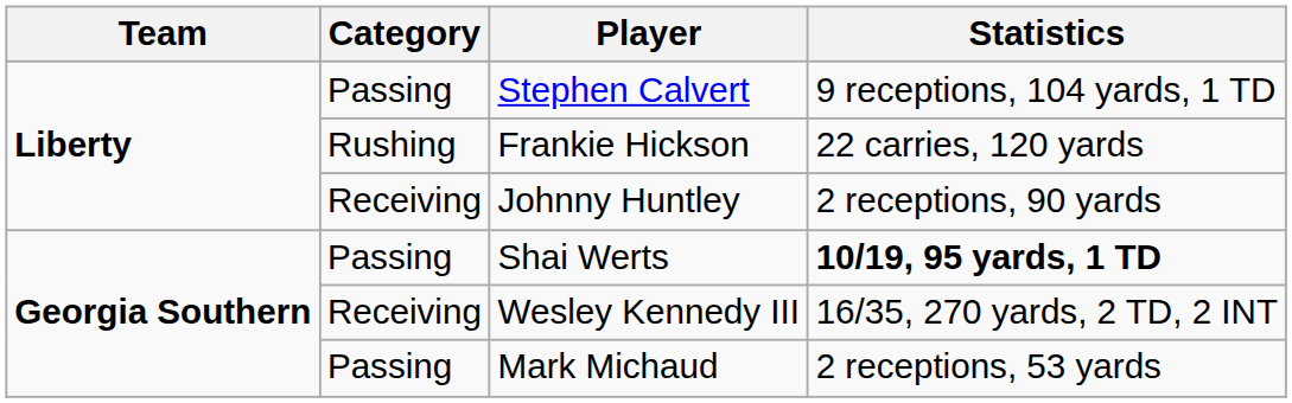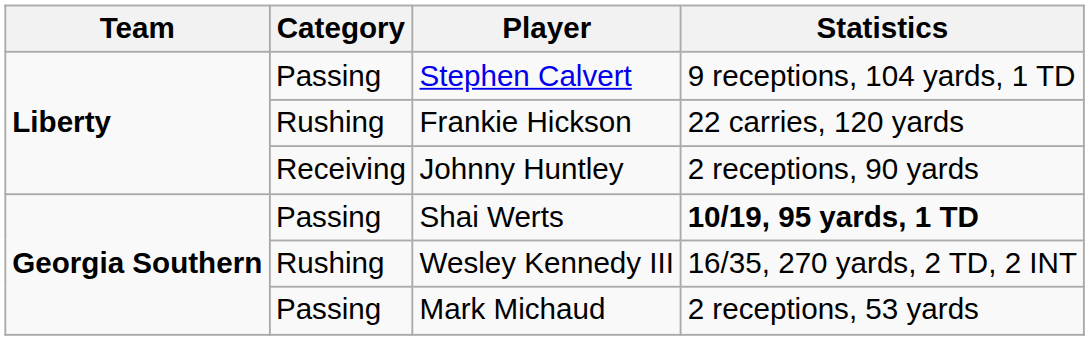Wesley Kennedy III | Category: Receiving -> Rushing
